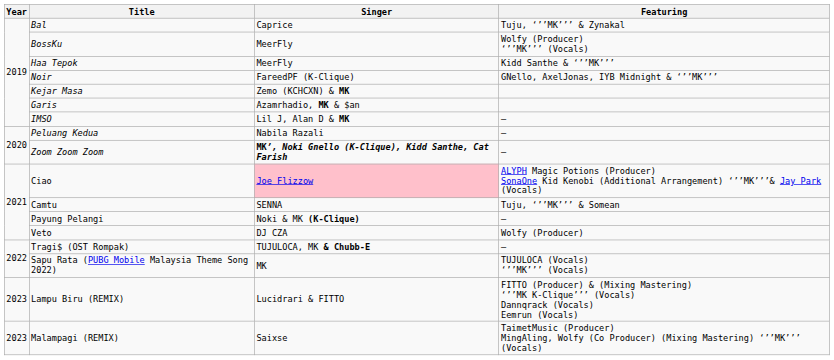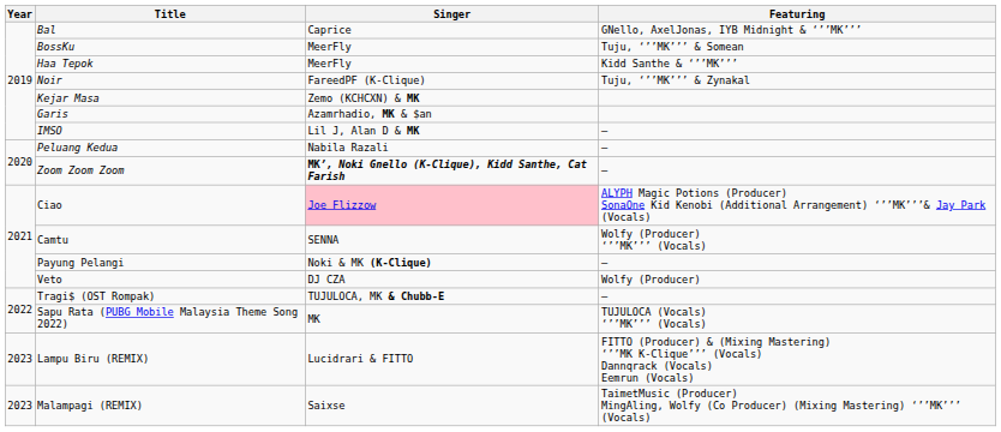Bal | Featuring: Tuju, ‘’’MK’’’ & Zynakal -> GNello, AxelJonas, IYB Midnight & ‘’’MK’’’
BossKu | Featuring: Wolfy (Producer) ‘’’MK’’’ (Vocals) -> Tuju, ‘’’MK’’’ & Somean
Noir | Featuring: GNello, AxelJonas, IYB Midnight & ‘’’MK’’’ -> Tuju, ‘’’MK’’’ & Zynakal
Camtu | Featuring: Tuju, ‘’’MK’’’ & Somean -> Wolfy (Producer) ‘’’MK’’’ (Vocals)
